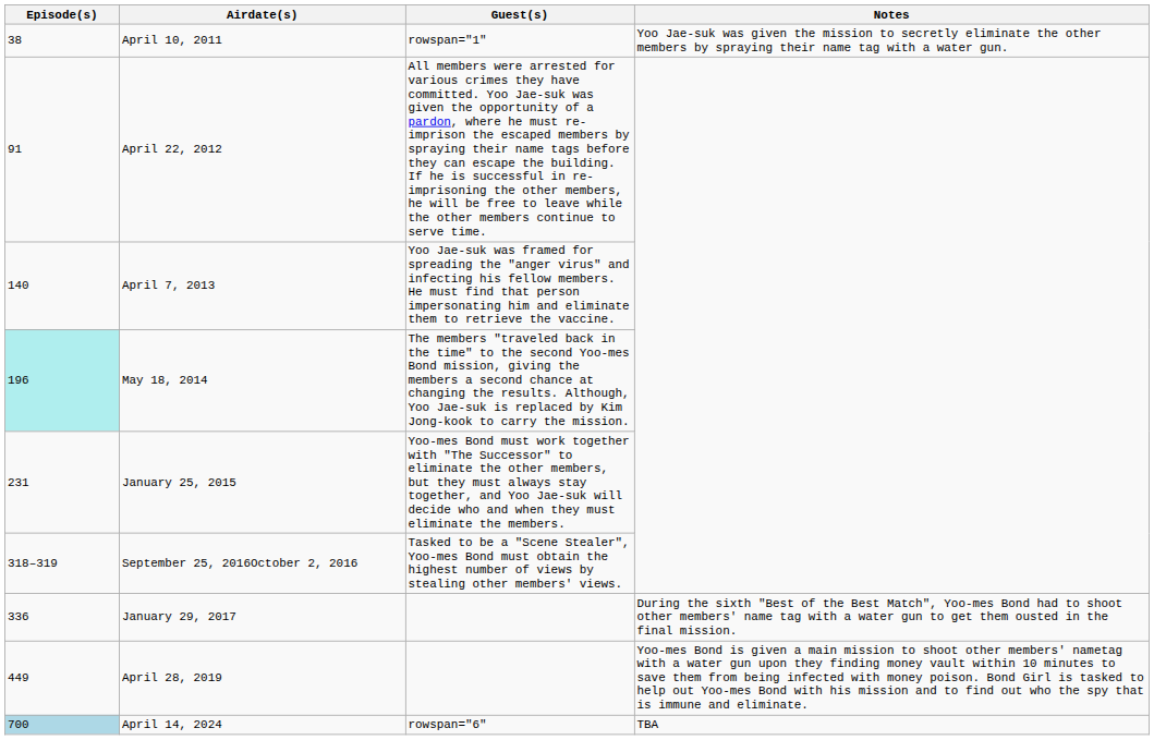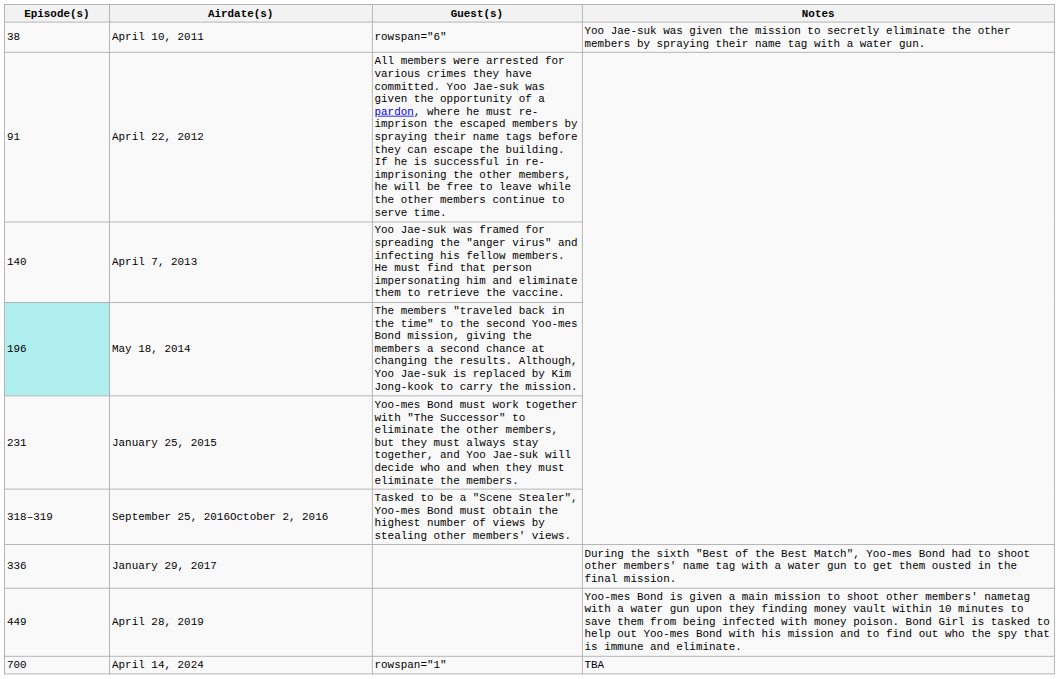April 10, 2011 | Guest(s): rowspan="1" -> rowspan="6"
April 14, 2024 | Episode(s): lightblue background -> no background
April 14, 2024 | Guest(s): rowspan="6" -> rowspan="1"
